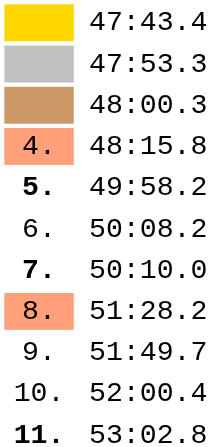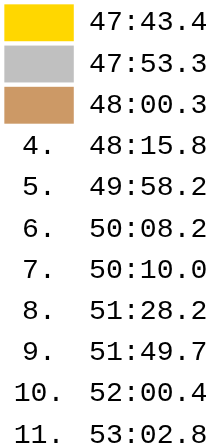48:15.8 | column 1: lightsalmon background -> no background
49:58.2 | column 1: bold -> normal
50:10.0 | column 1: bold -> normal
51:28.2 | column 1: lightsalmon background -> no background
53:02.8 | column 1: bold -> normal
